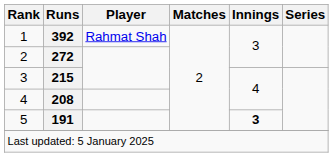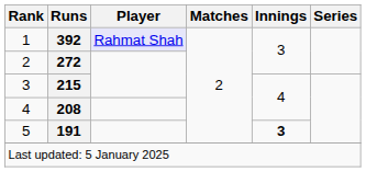1 | Player: no background -> lavender background
